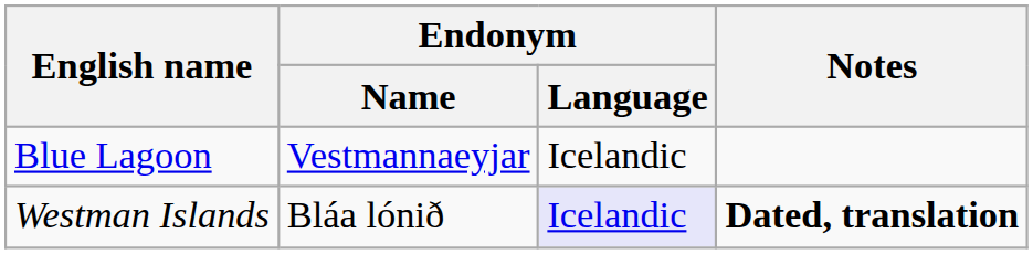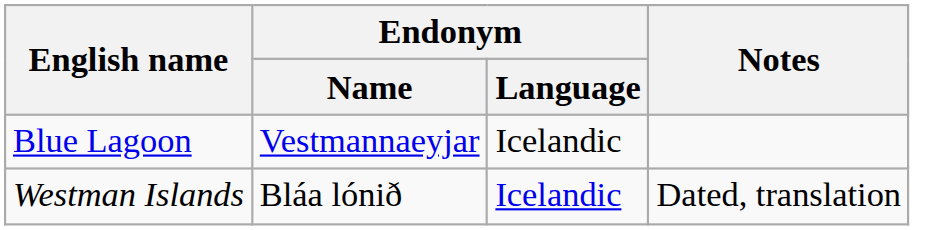Westman Islands | Endonym / Language: lavender background -> no background
Westman Islands | Notes: bold -> normal
